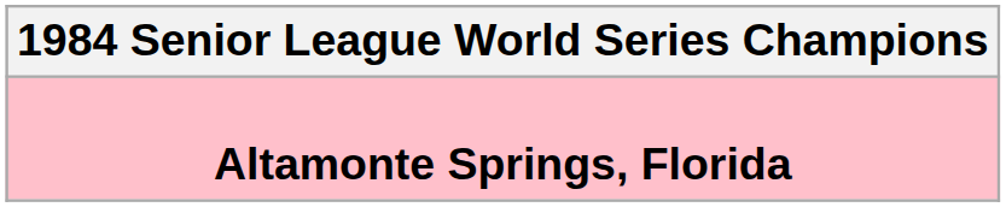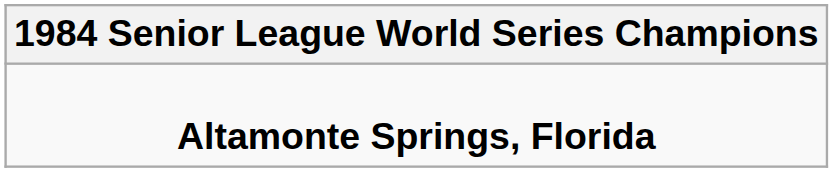row 2 | column 1: pink background -> no background
